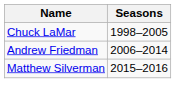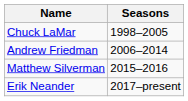+ row: Erik Neander | 2017–present
